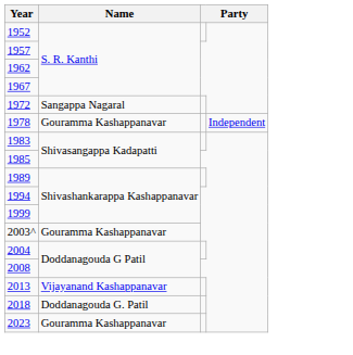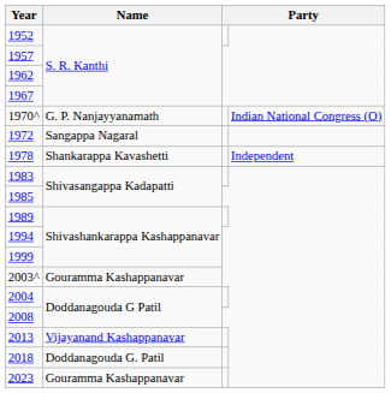+ row: 1970^ | G. P. Nanjayyanamath | Indian National Congress (O)
1978 | Name: Gouramma Kashappanavar -> Shankarappa Kavashetti
